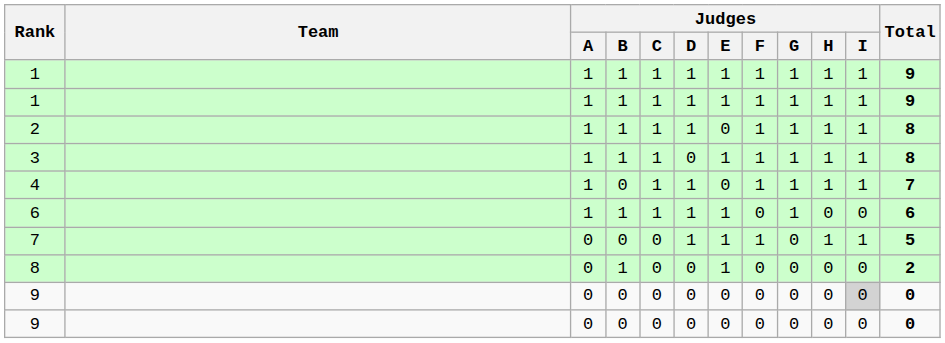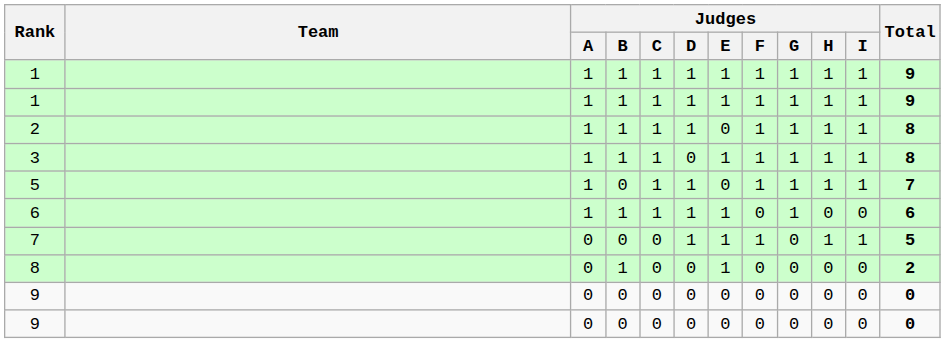row 7 | Rank: 4 -> 5
row 11 | Judges / I: lightgrey background -> no background
